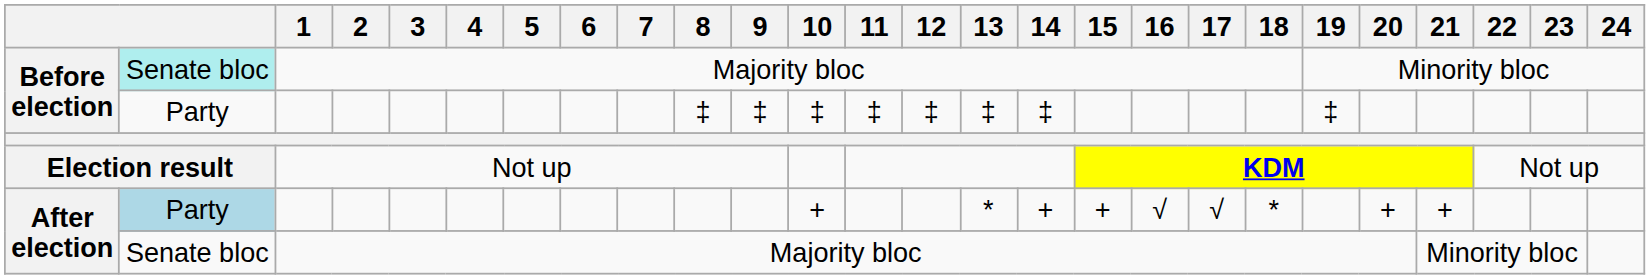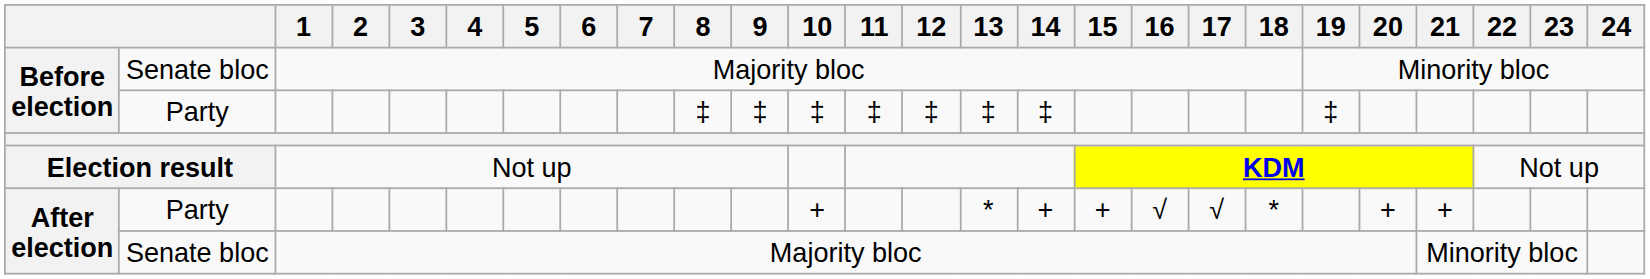Before election / Senate bloc | column 2: paleturquoise background -> no background
After election / Party | column 2: lightblue background -> no background
